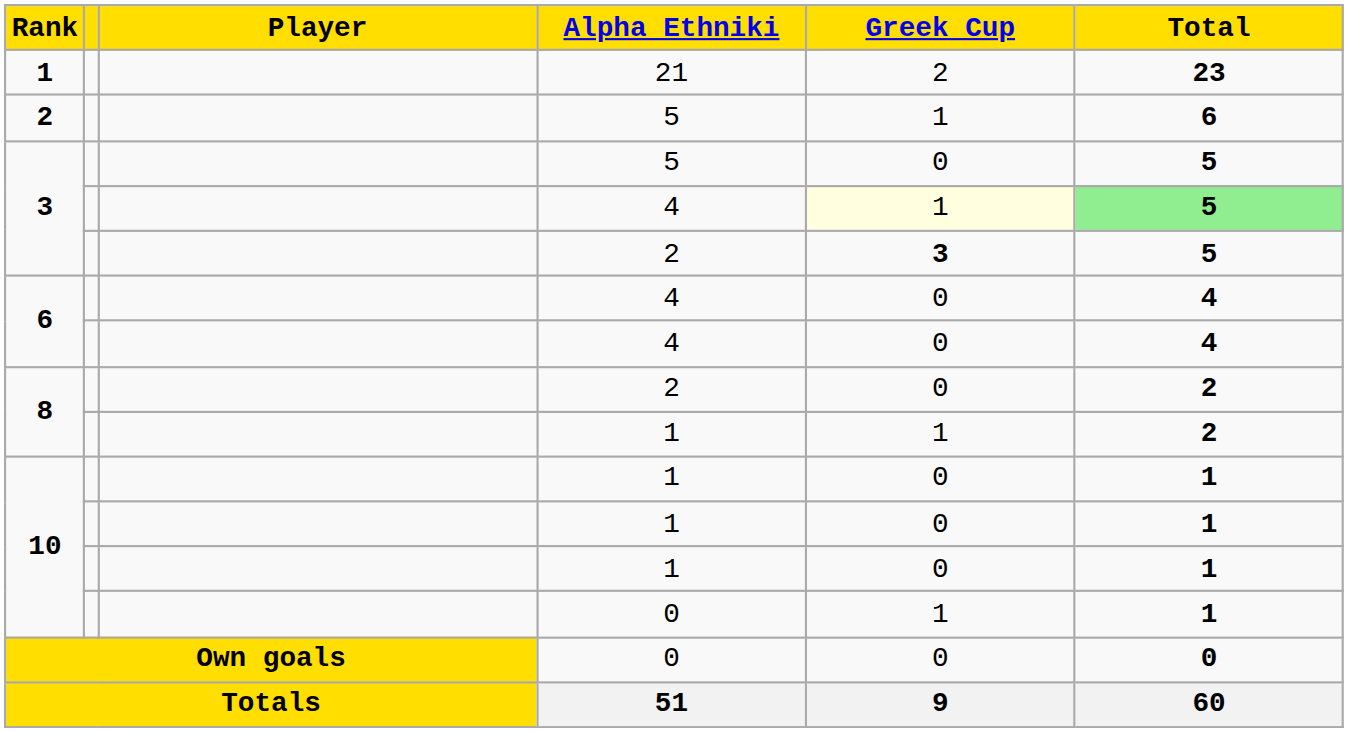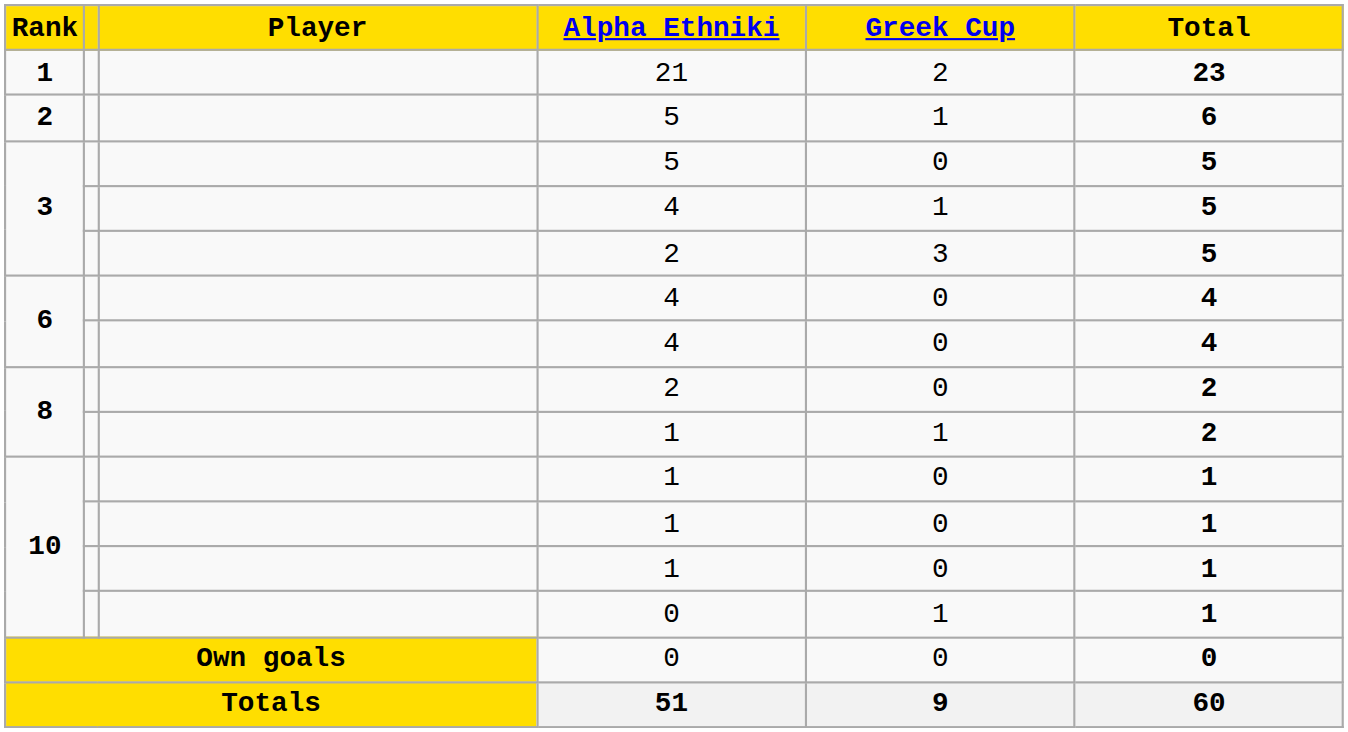3 / 4 | Greek Cup: lightyellow background -> no background
3 / 4 | Total: lightgreen background -> no background
3 / 2 | Greek Cup: bold -> normal
